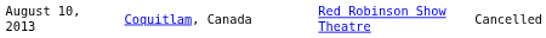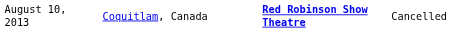August 10, 2013 | column 3: normal -> bold
